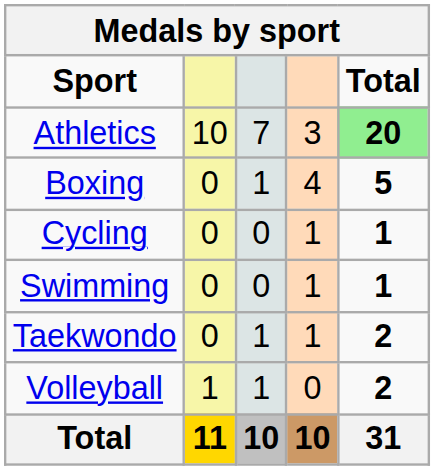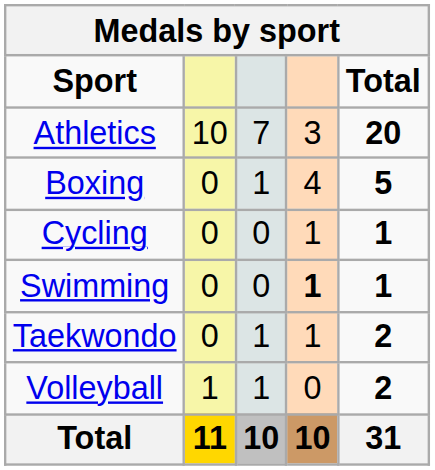Athletics | Total: lightgreen background -> no background
Swimming | column 4: normal -> bold
